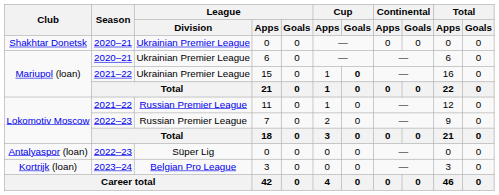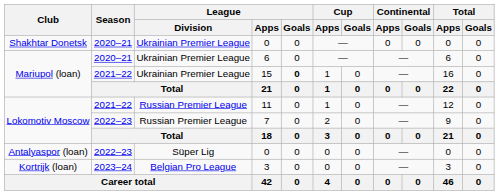15 | League / Goals: normal -> bold
15 | Cup / Goals: bold -> normal
